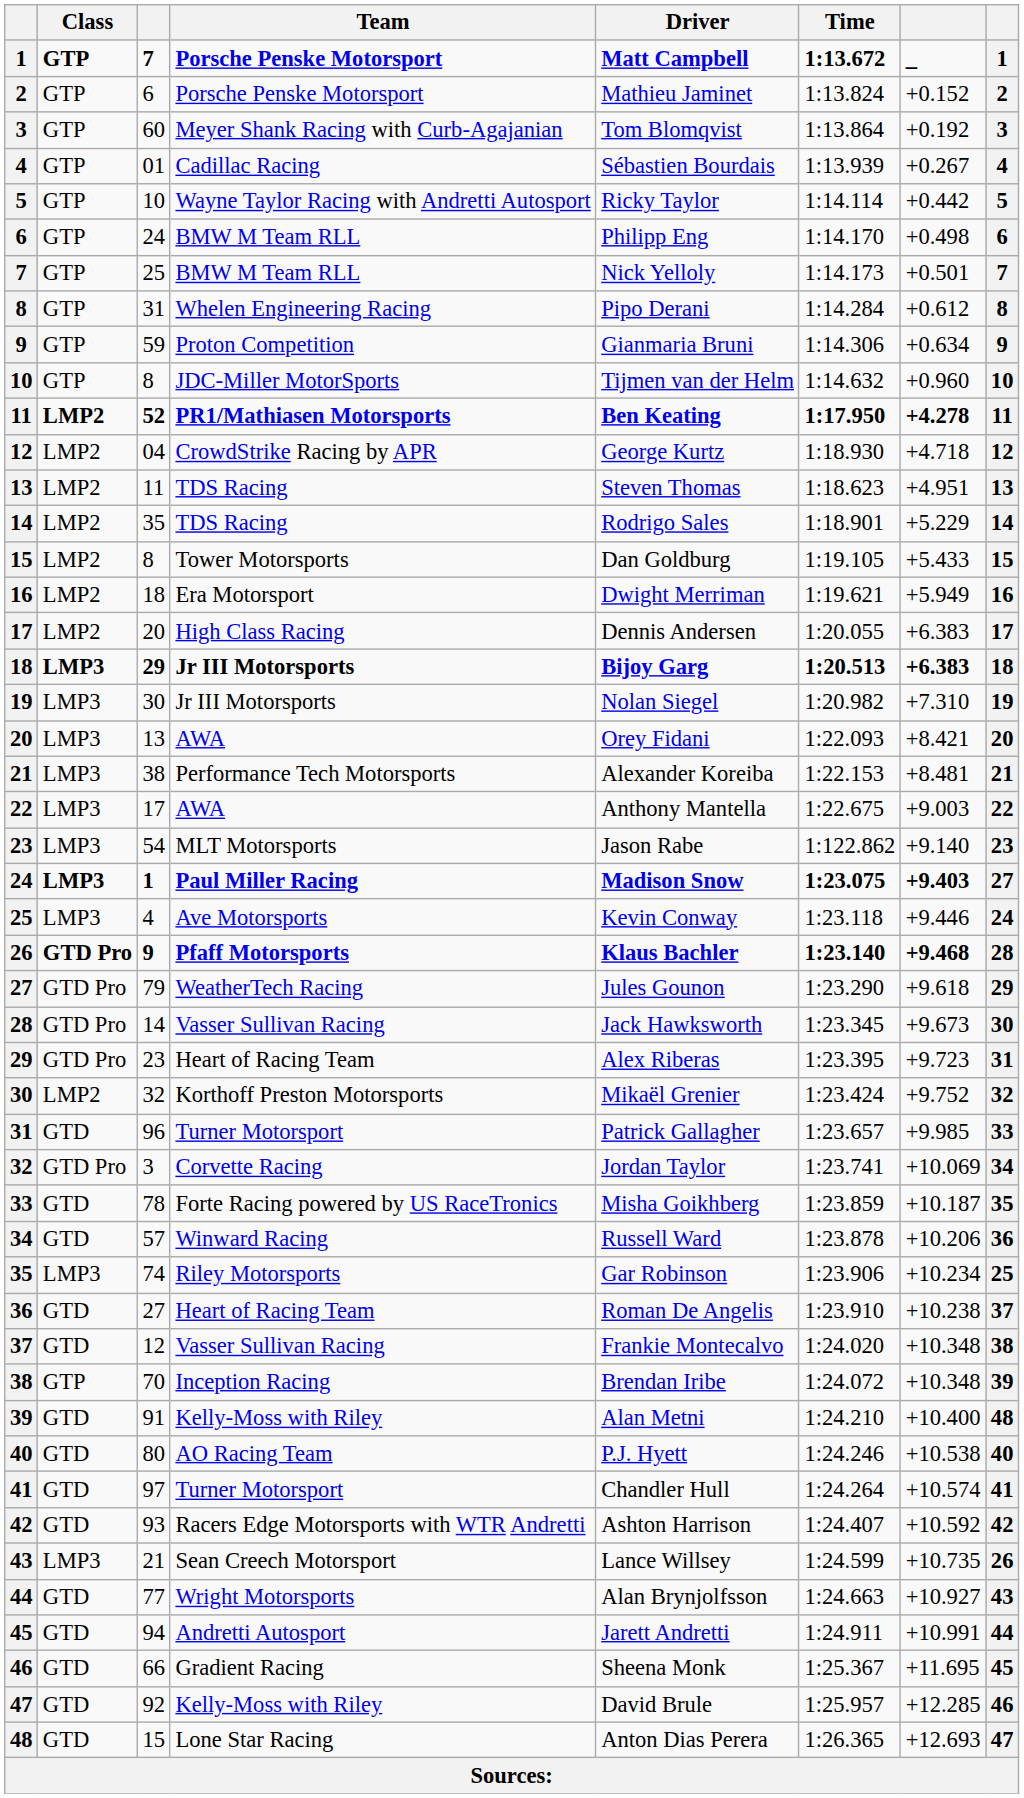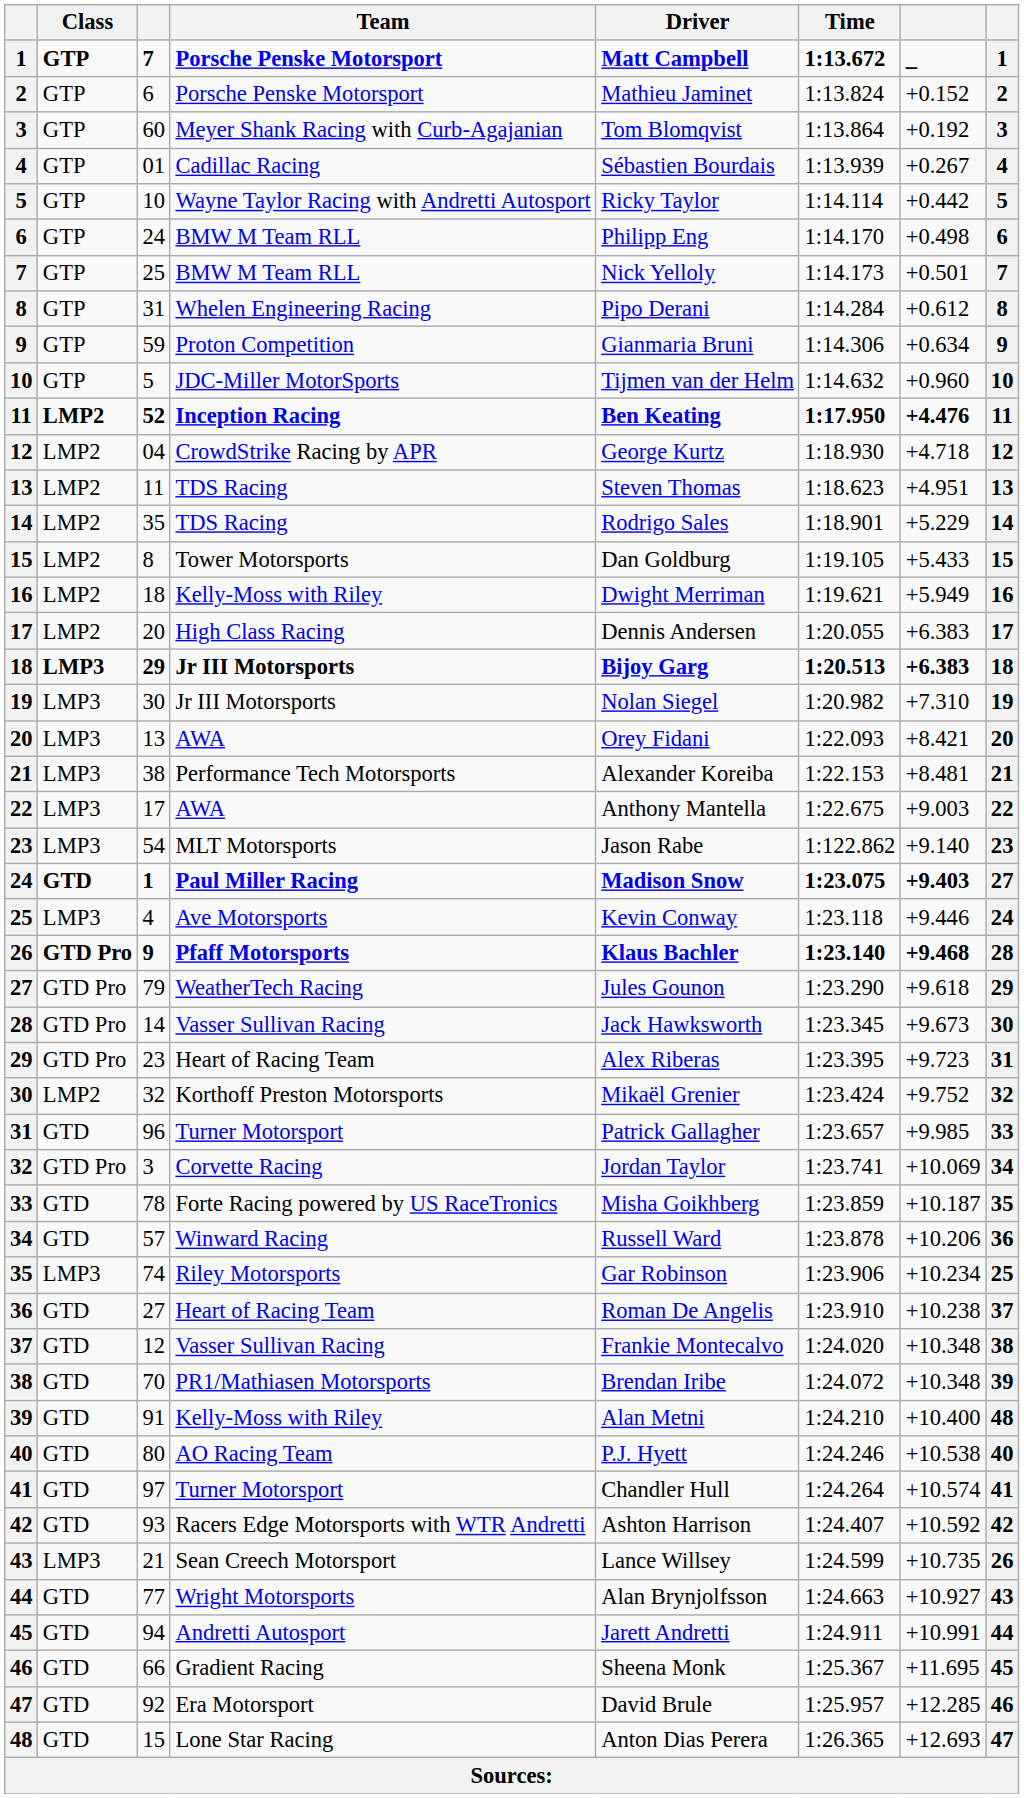row 11 | column 3: 8 -> 5
row 12 | Team: PR1/Mathiasen Motorsports -> Inception Racing
row 12 | column 7: +4.278 -> +4.476
row 17 | Team: Era Motorsport -> Kelly-Moss with Riley
row 25 | Class: LMP3 -> GTD
row 39 | Class: GTP -> GTD
row 39 | Team: Inception Racing -> PR1/Mathiasen Motorsports
row 48 | Team: Kelly-Moss with Riley -> Era Motorsport
